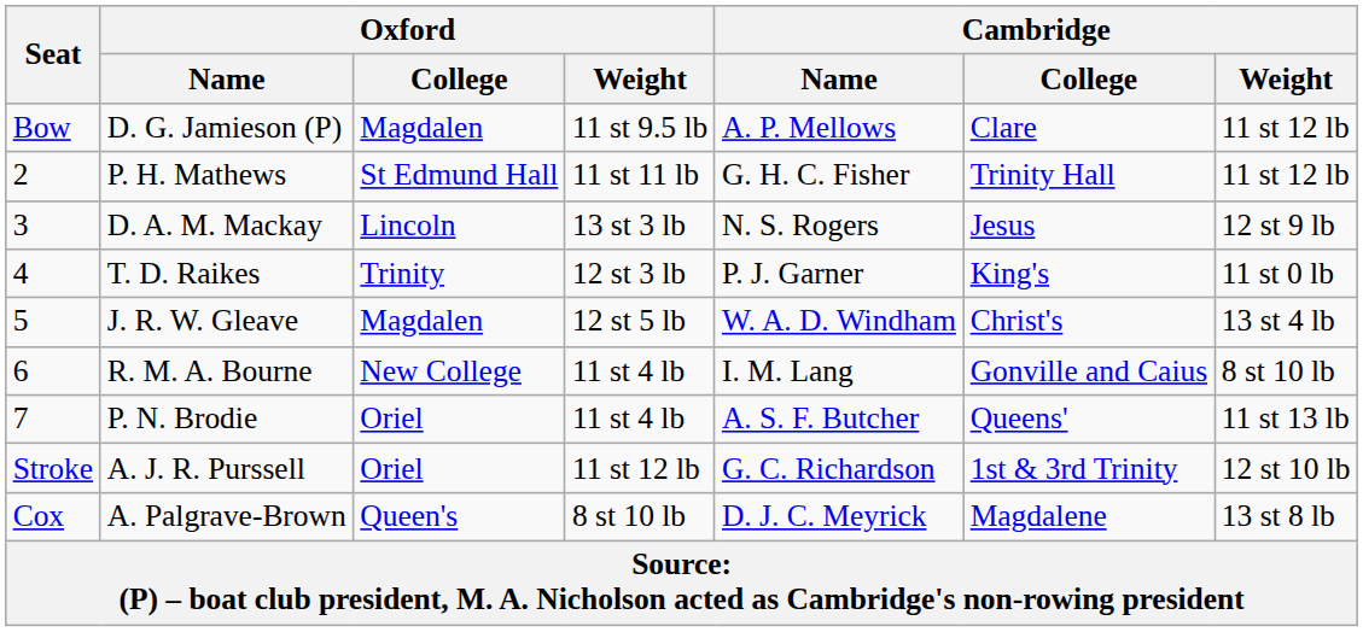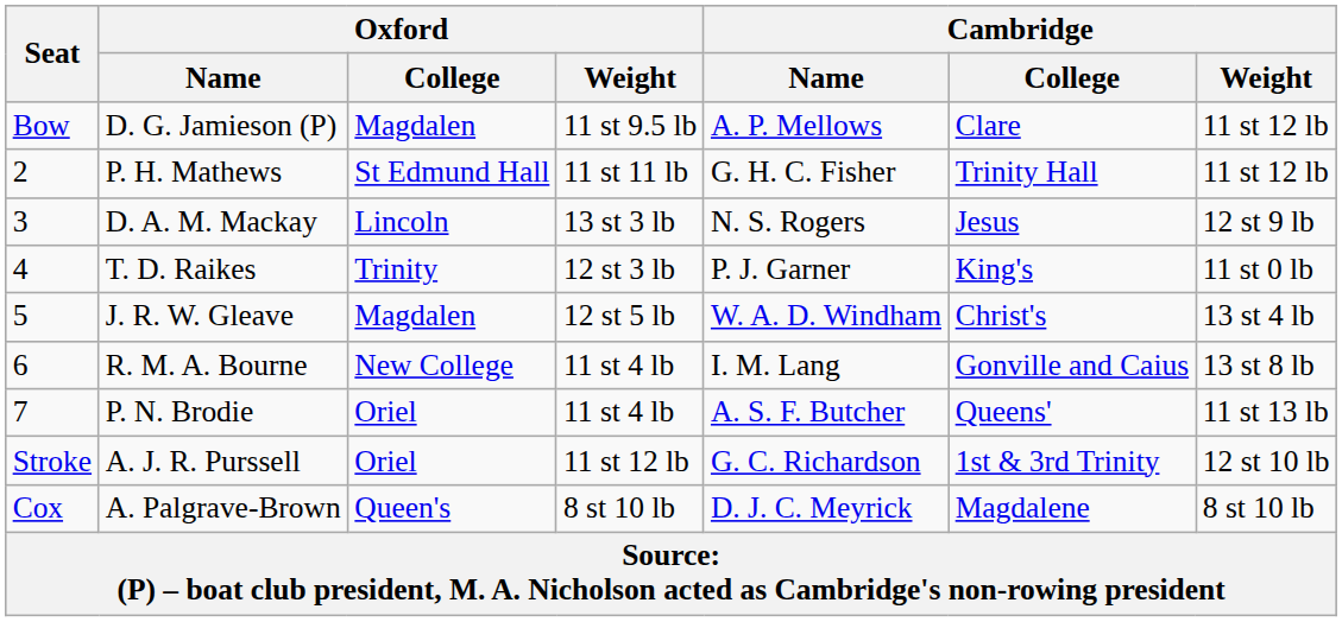R. M. A. Bourne | Cambridge / Weight: 8 st 10 lb -> 13 st 8 lb
A. Palgrave-Brown | Cambridge / Weight: 13 st 8 lb -> 8 st 10 lb
